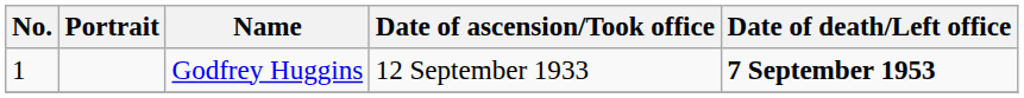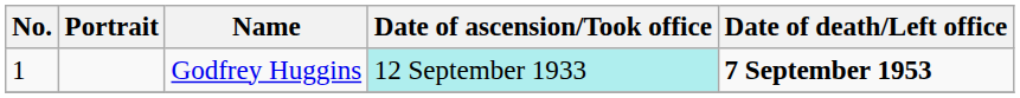Godfrey Huggins | Date of ascension/Took office: no background -> paleturquoise background
